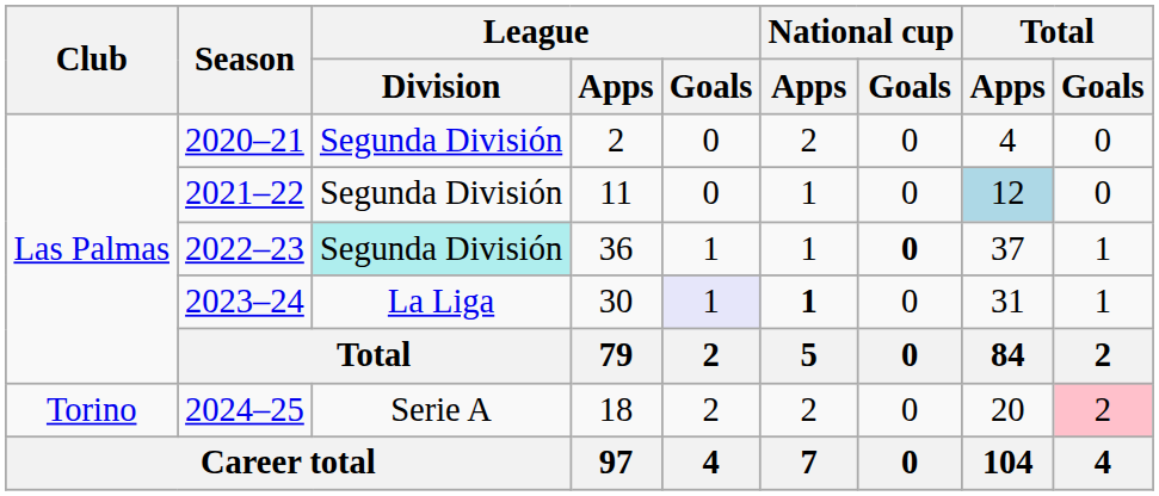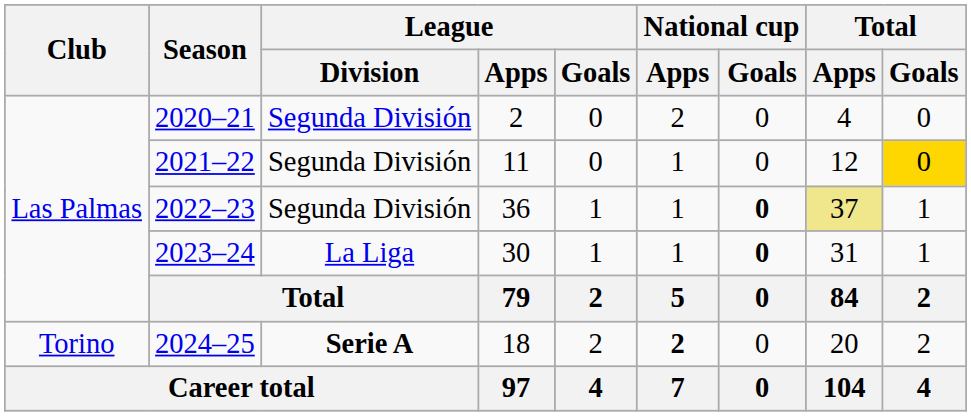2021–22 | Total / Apps: lightblue background -> no background
2021–22 | Total / Goals: no background -> gold background
2022–23 | League / Division: paleturquoise background -> no background
2022–23 | Total / Apps: no background -> khaki background
2023–24 | League / Goals: lavender background -> no background
2023–24 | National cup / Apps: bold -> normal
2023–24 | National cup / Goals: normal -> bold
2024–25 | League / Division: normal -> bold
2024–25 | National cup / Apps: normal -> bold
2024–25 | Total / Goals: pink background -> no background
